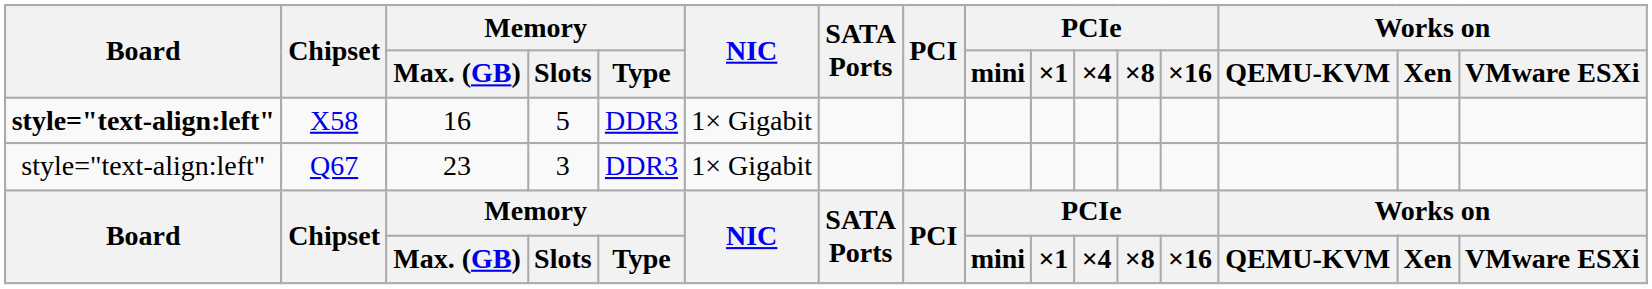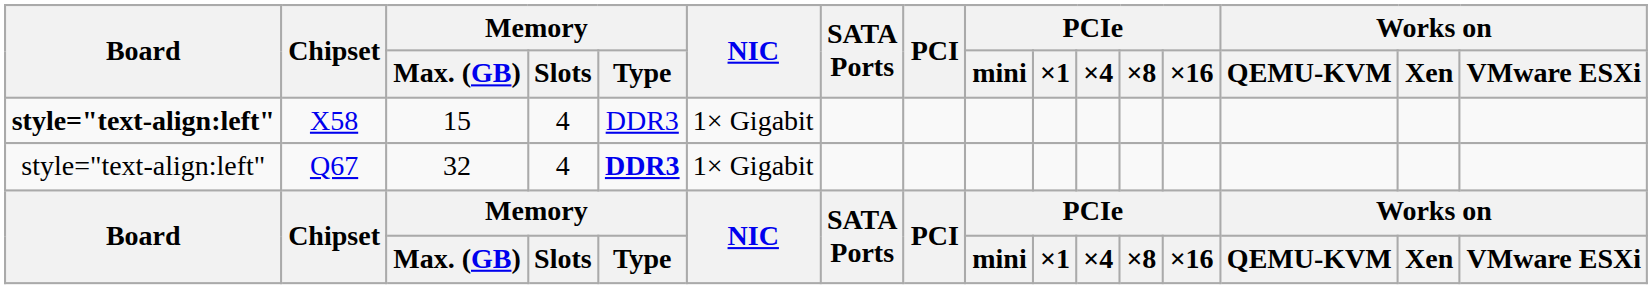X58 | Memory / Max. (GB): 16 -> 15
X58 | Memory / Slots: 5 -> 4
Q67 | Memory / Max. (GB): 23 -> 32
Q67 | Memory / Slots: 3 -> 4
Q67 | Memory / Type: normal -> bold
